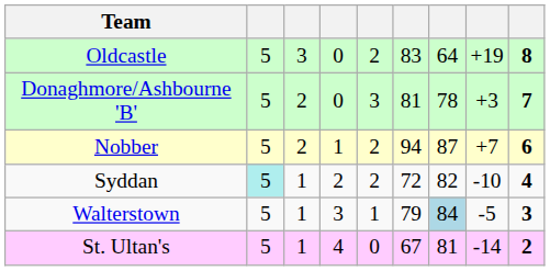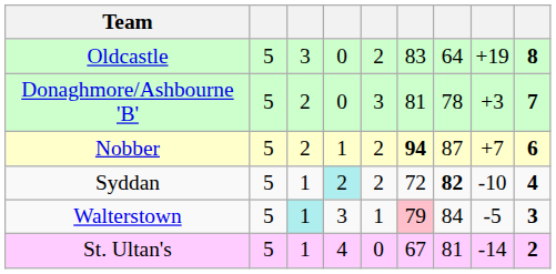Nobber | column 6: normal -> bold
Syddan | column 2: paleturquoise background -> no background
Syddan | column 4: no background -> paleturquoise background
Syddan | column 7: normal -> bold
Walterstown | column 3: no background -> paleturquoise background
Walterstown | column 6: no background -> pink background
Walterstown | column 7: lightblue background -> no background
